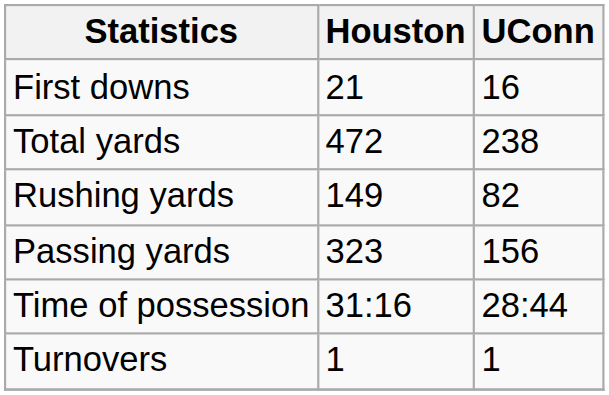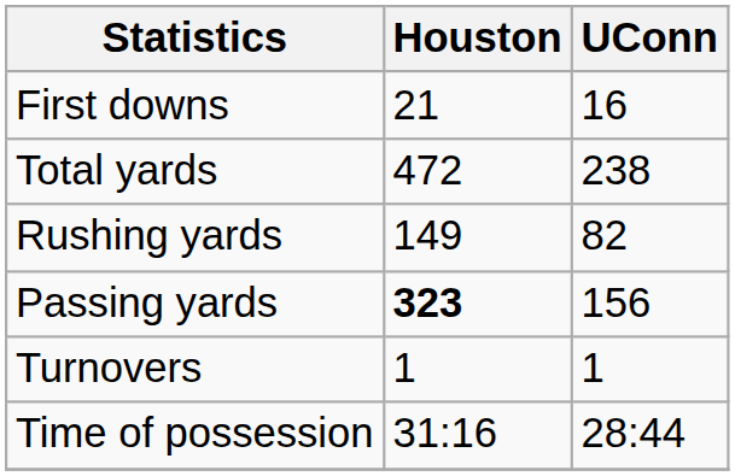Passing yards | Houston: normal -> bold
rows swapped: Turnovers <-> Time of possession
